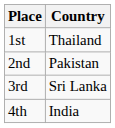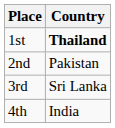1st | Country: normal -> bold
